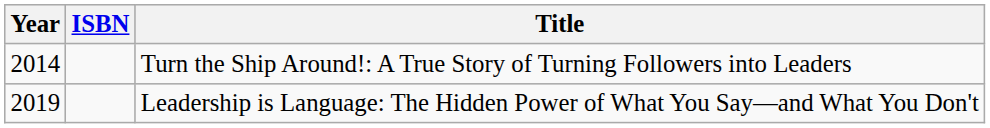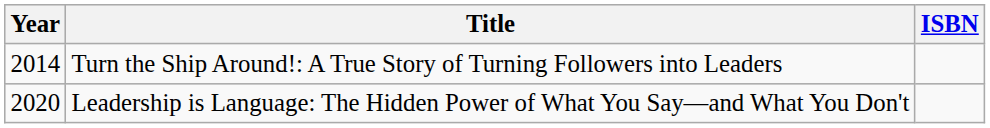columns swapped: Title <-> ISBN
row 3 | Year: 2019 -> 2020
